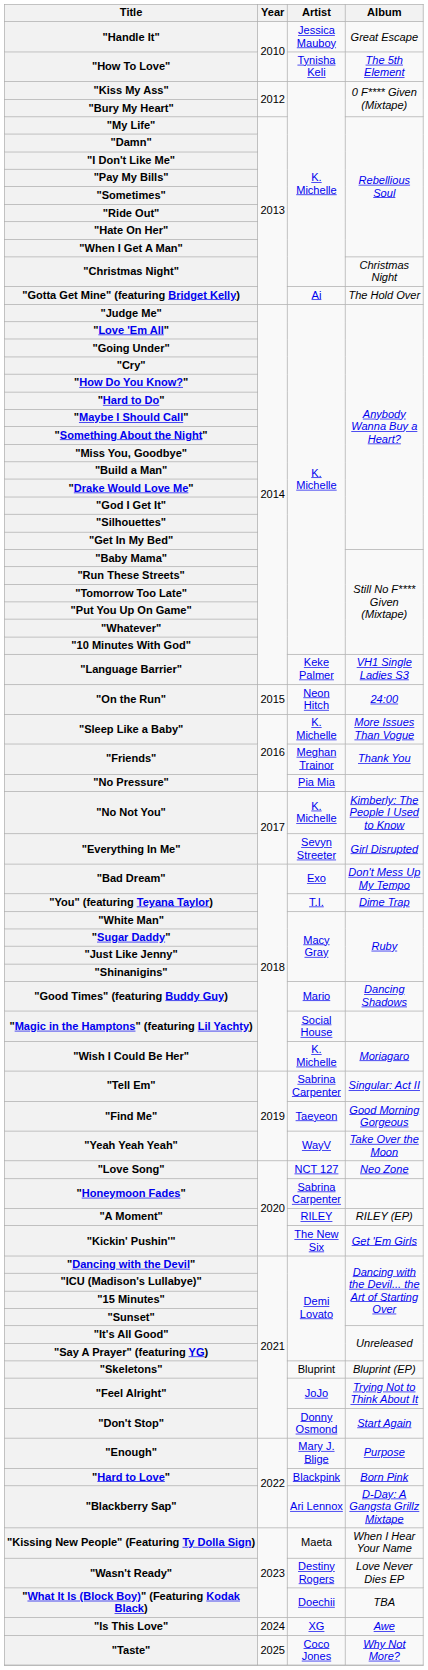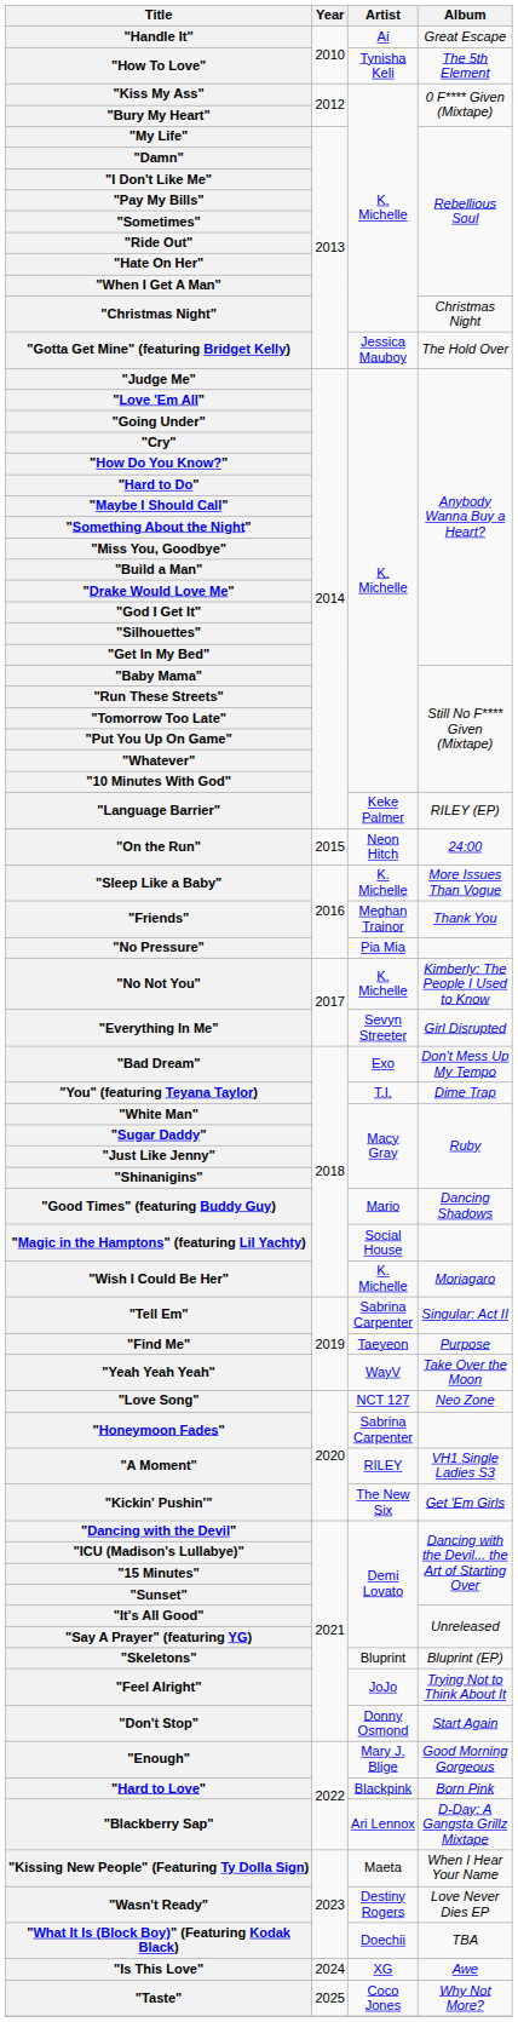"Handle It" | Artist: Jessica Mauboy -> Ai
"Gotta Get Mine" (featuring Bridget Kelly) | Artist: Ai -> Jessica Mauboy
"Language Barrier" | Album: VH1 Single Ladies S3 -> RILEY (EP)
"Find Me" | Album: Good Morning Gorgeous -> Purpose
"A Moment" | Album: RILEY (EP) -> VH1 Single Ladies S3
"Enough" | Album: Purpose -> Good Morning Gorgeous
